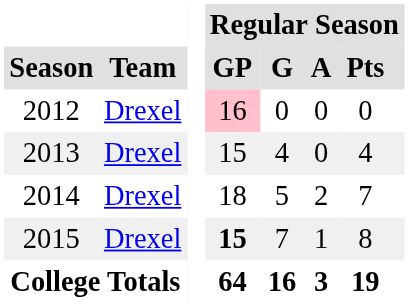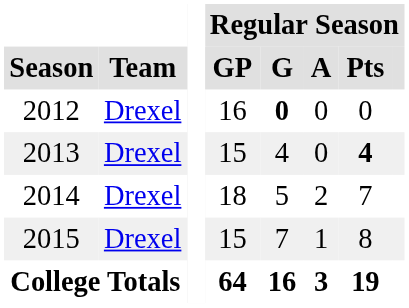2012 | Regular Season / GP: pink background -> no background
2012 | Regular Season / G: normal -> bold
2013 | Regular Season / Pts: normal -> bold
2015 | Regular Season / GP: bold -> normal
